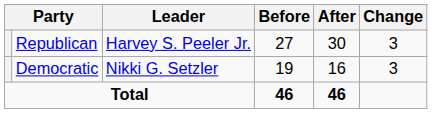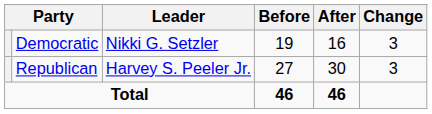rows swapped: Republican <-> Democratic
